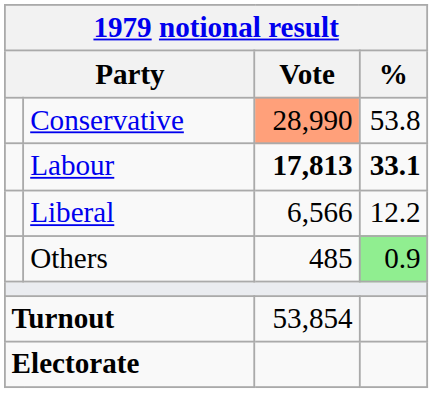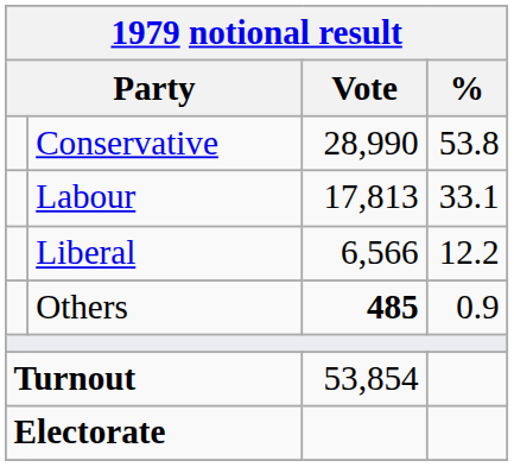Conservative | Vote: lightsalmon background -> no background
Labour | Vote: bold -> normal
Labour | %: bold -> normal
Others | Vote: normal -> bold
Others | %: lightgreen background -> no background
